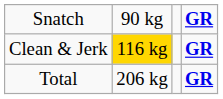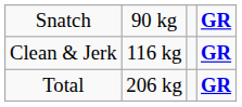Clean & Jerk | column 2: gold background -> no background
